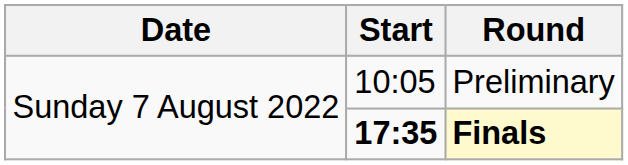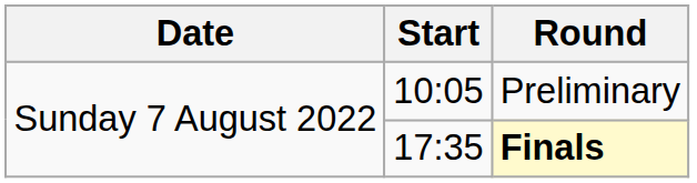Finals | Start: bold -> normal
